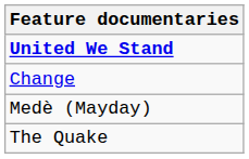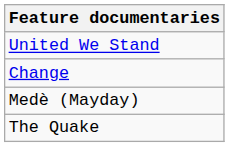row 2 | column 1: bold -> normal
